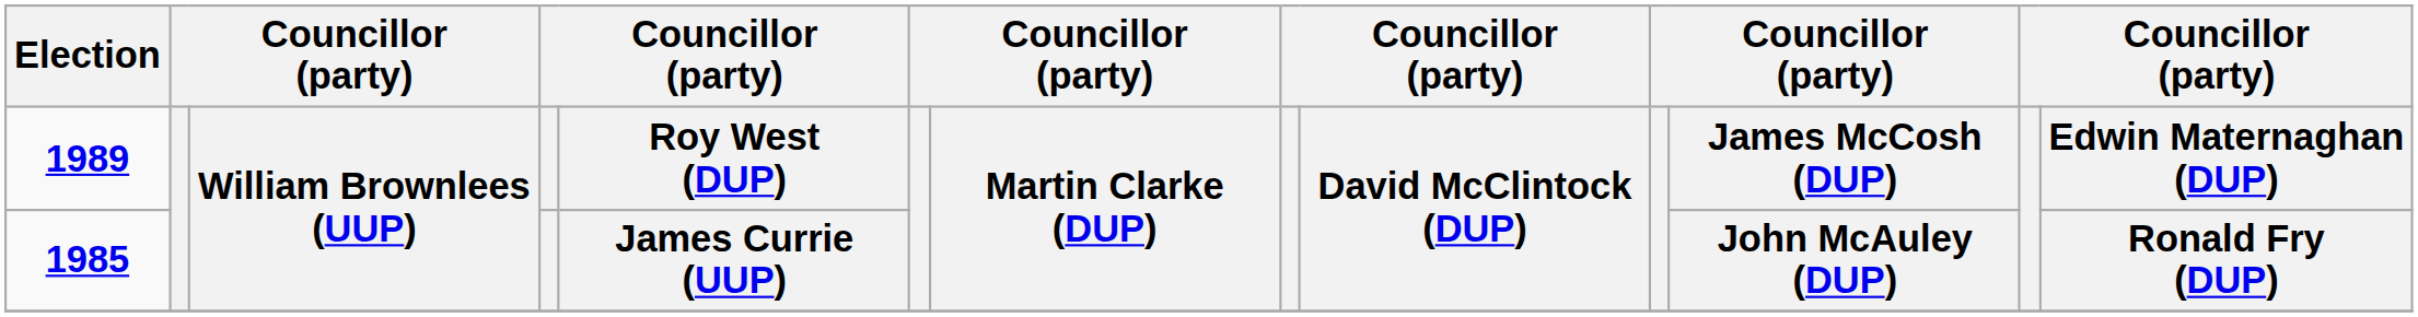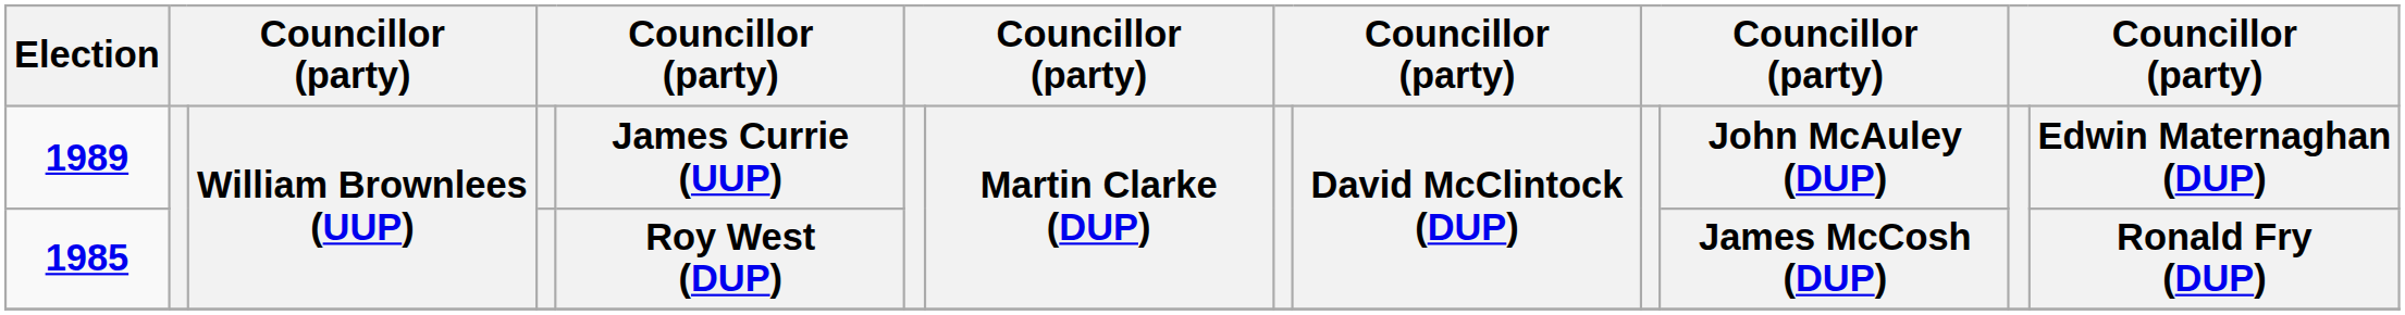1989 | column 5: Roy West (DUP) -> James Currie (UUP)
1989 | column 11: James McCosh (DUP) -> John McAuley (DUP)
1985 | column 5: James Currie (UUP) -> Roy West (DUP)
1985 | column 11: John McAuley (DUP) -> James McCosh (DUP)
